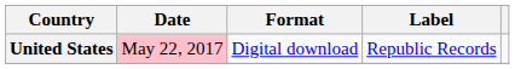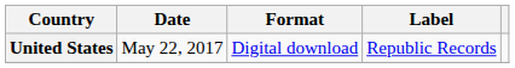United States | Date: pink background -> no background
